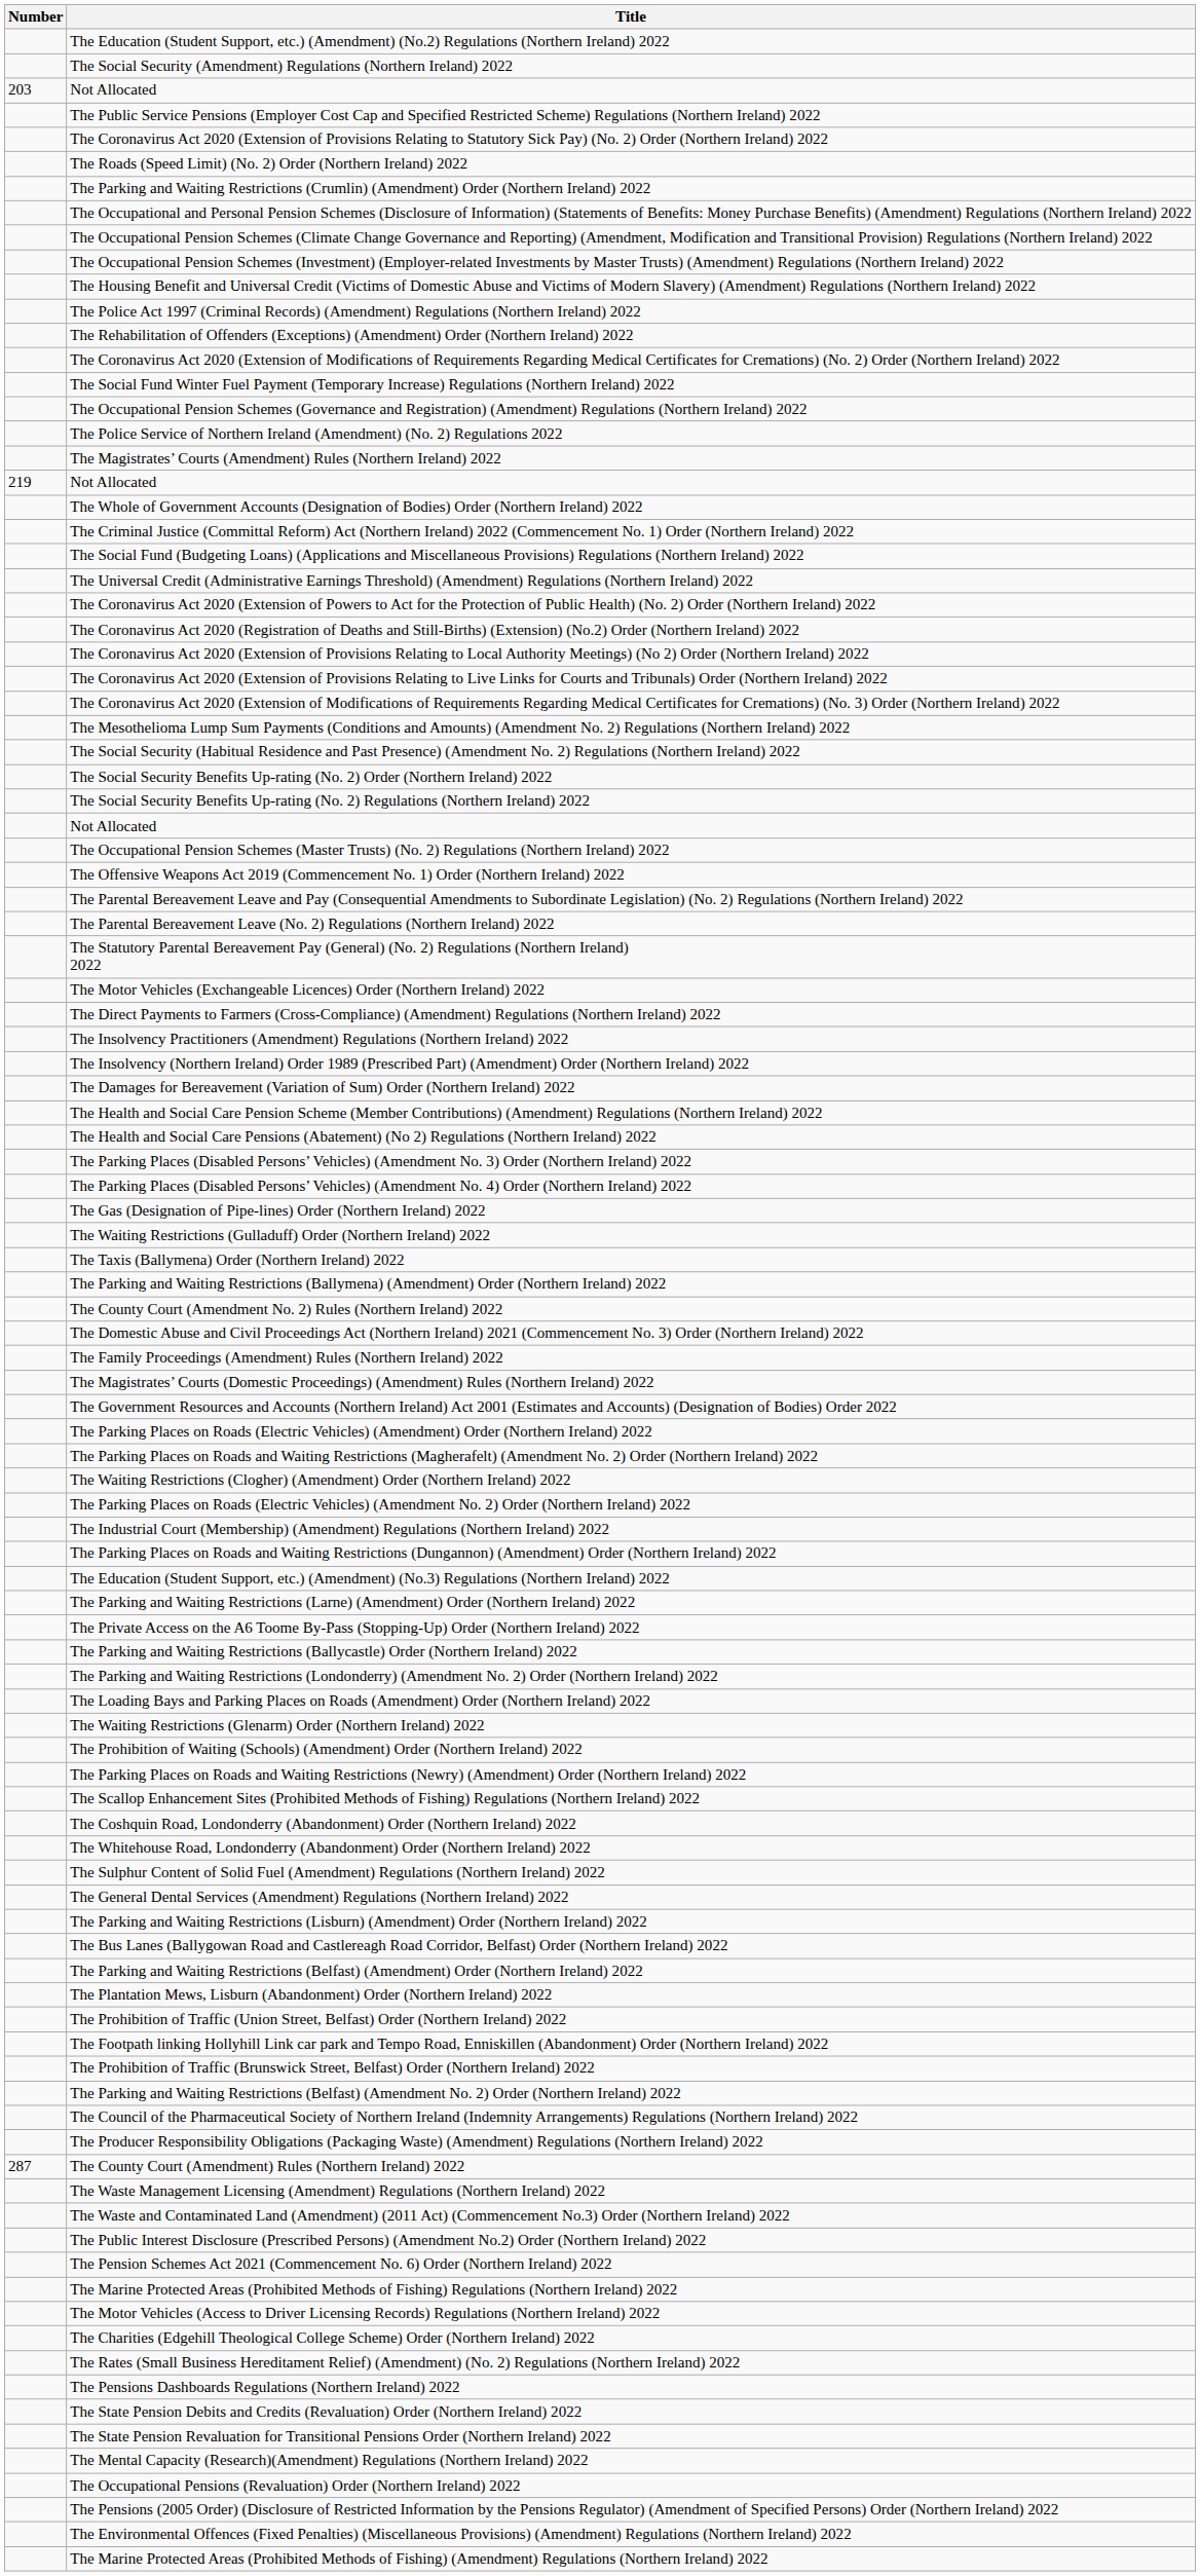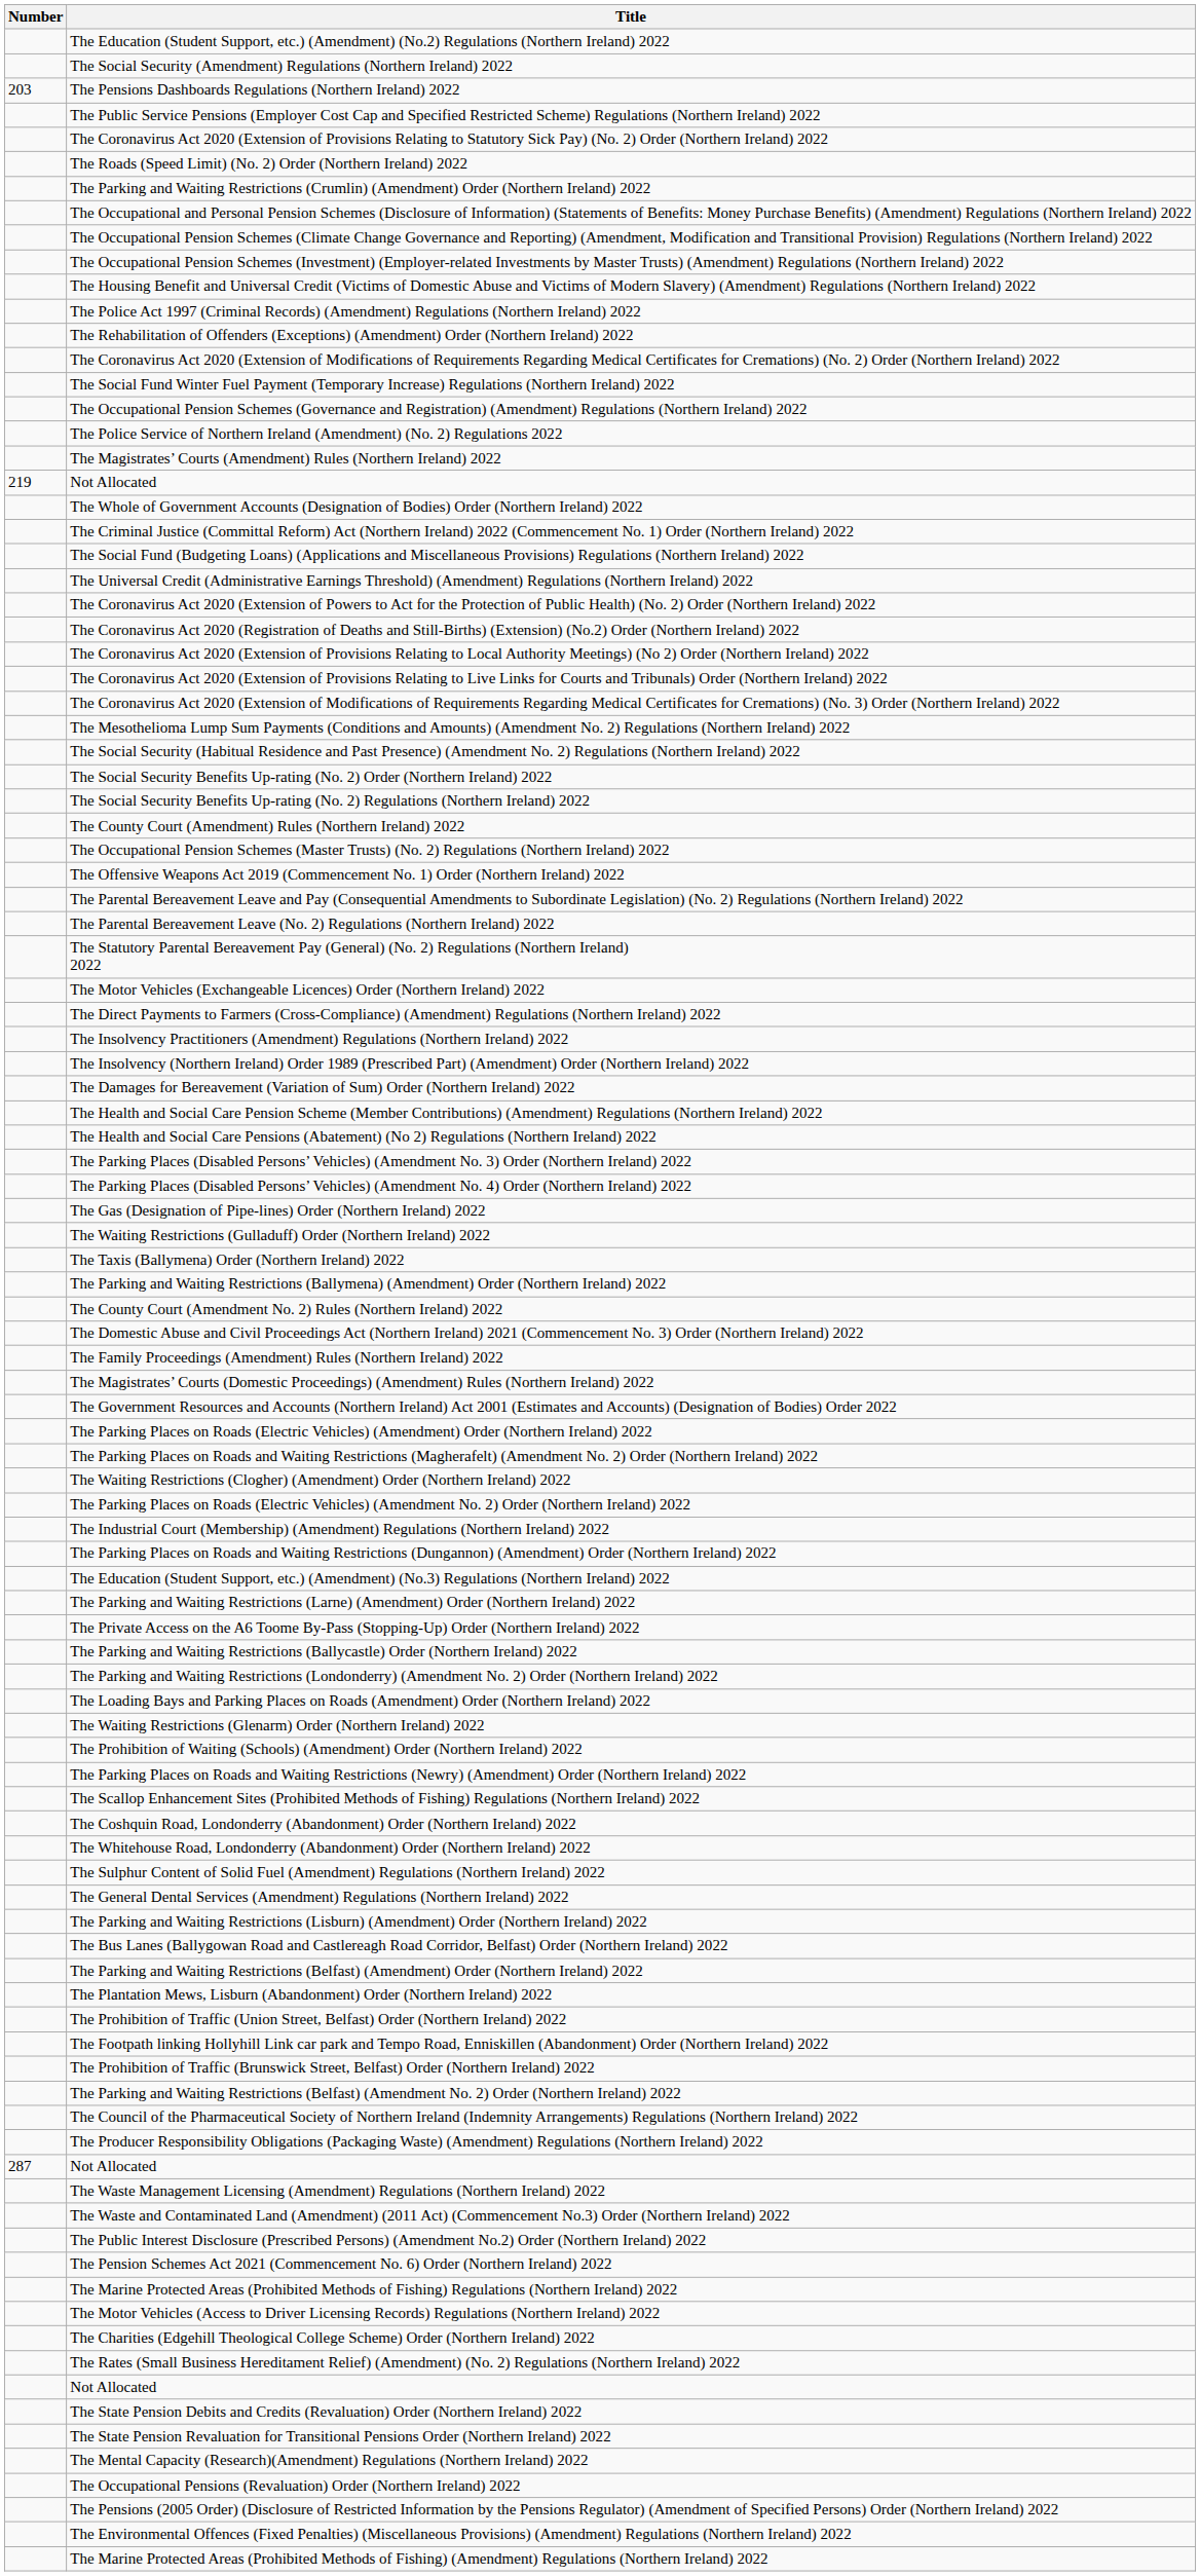row 4 | Title: Not Allocated -> The Pensions Dashboards Regulations (Northern Ireland) 2022
row 34 | Title: Not Allocated -> The County Court (Amendment) Rules (Northern Ireland) 2022
row 88 | Title: The County Court (Amendment) Rules (Northern Ireland) 2022 -> Not Allocated
row 97 | Title: The Pensions Dashboards Regulations (Northern Ireland) 2022 -> Not Allocated
